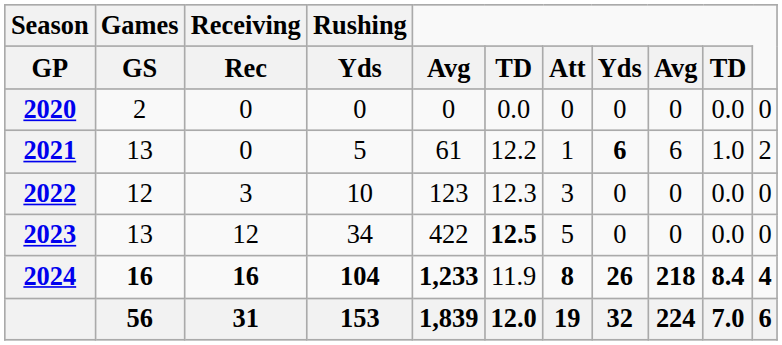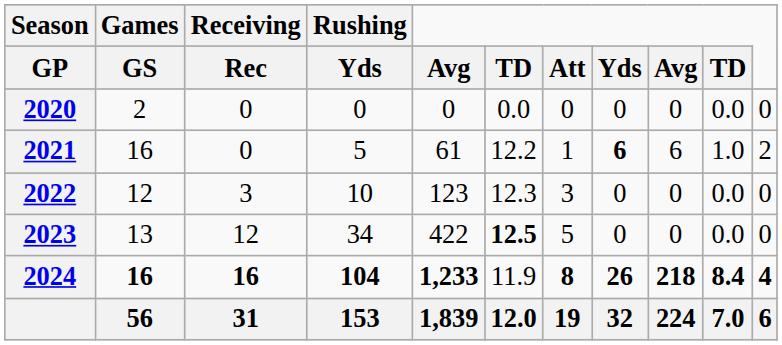2021 | Games / GS: 13 -> 16
